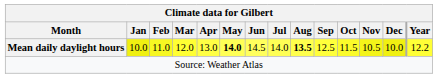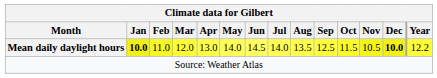row 3 | Jan: normal -> bold
row 3 | May: bold -> normal
row 3 | Aug: bold -> normal
row 3 | Dec: normal -> bold
